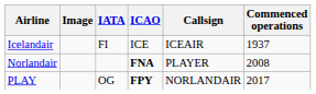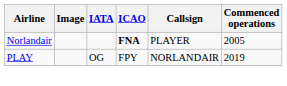- row: Icelandair | FI | ICE | ICEAIR | 1937
Norlandair | Commenced operations: 2008 -> 2005
PLAY | ICAO: bold -> normal
PLAY | Commenced operations: 2017 -> 2019
